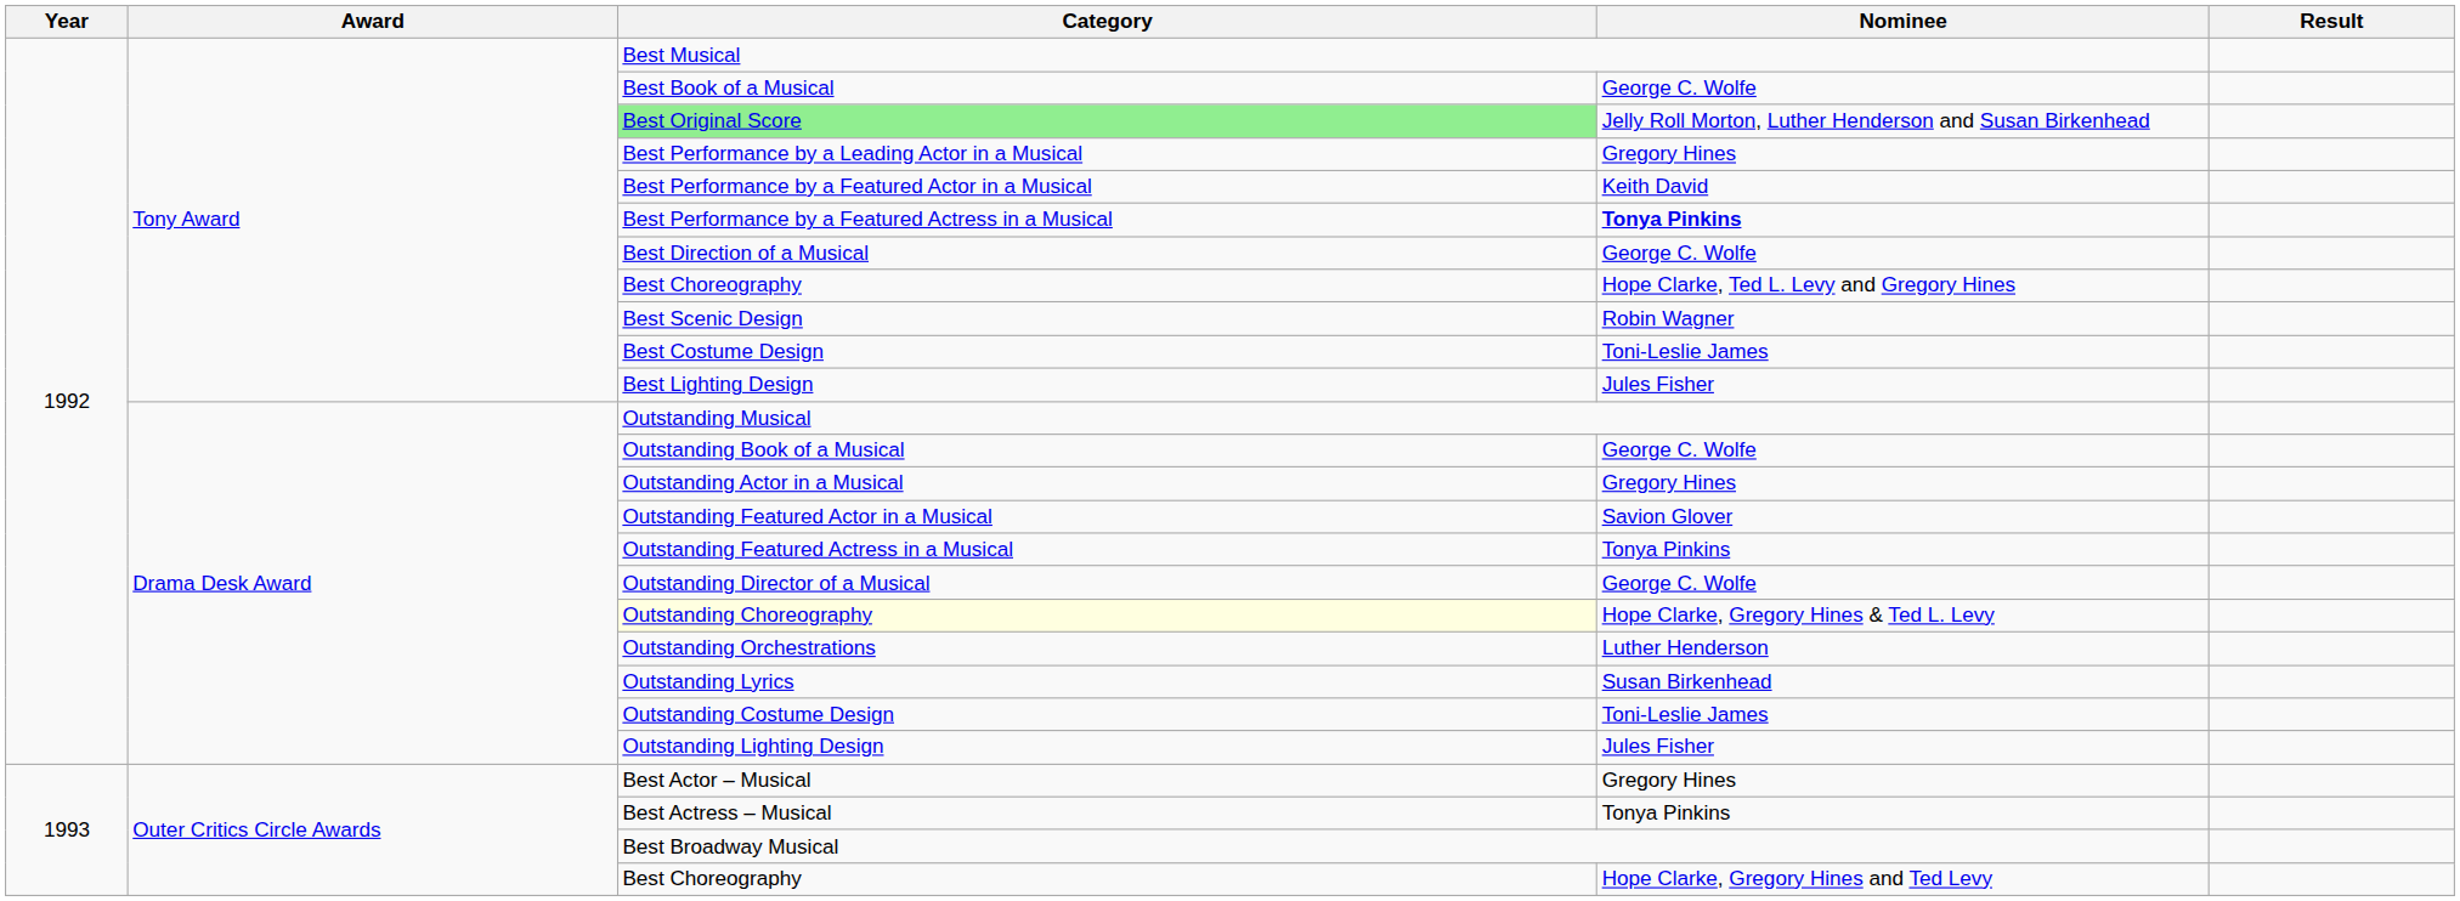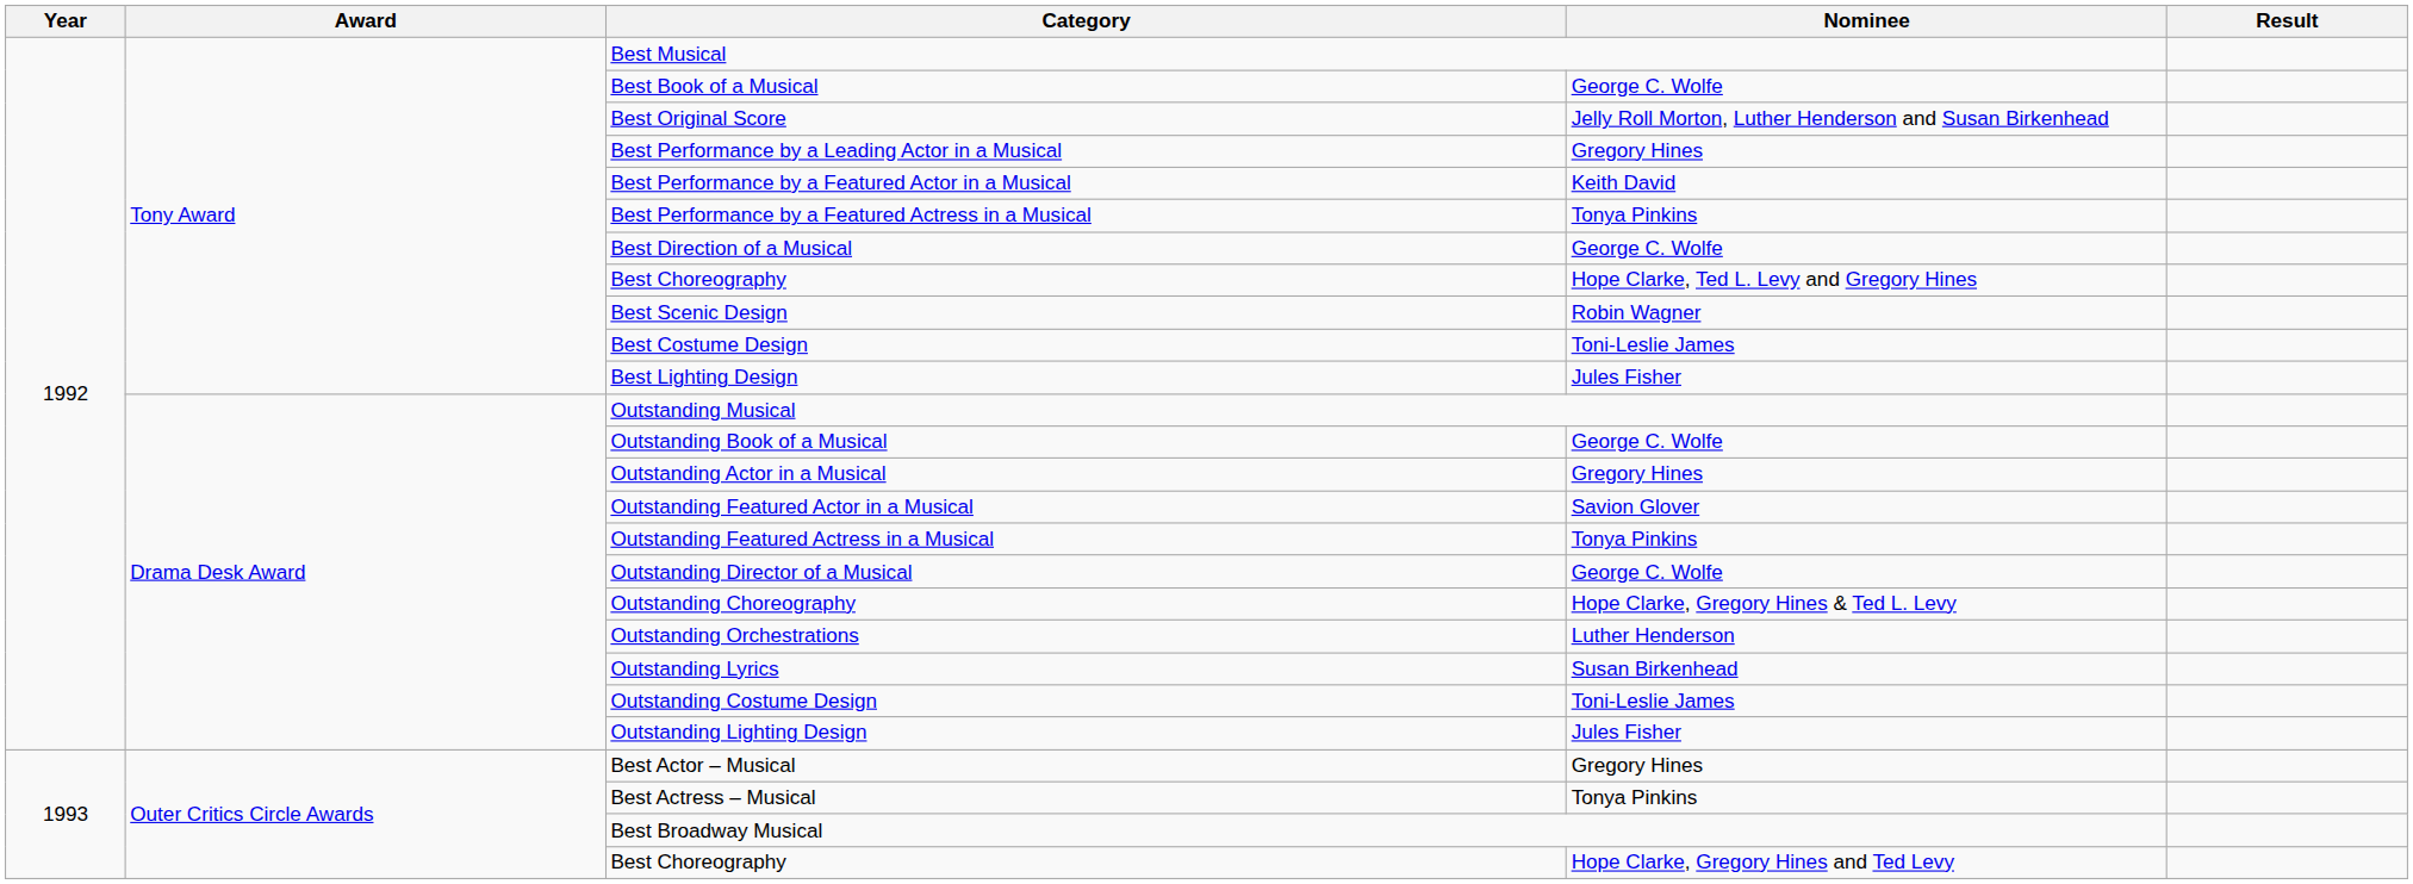Best Original Score | Category: lightgreen background -> no background
Best Performance by a Featured Actress in a Musical | Nominee: bold -> normal
Outstanding Choreography | Category: lightyellow background -> no background
